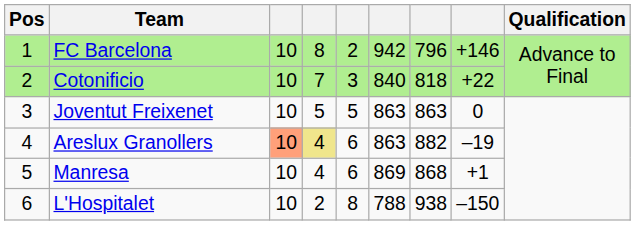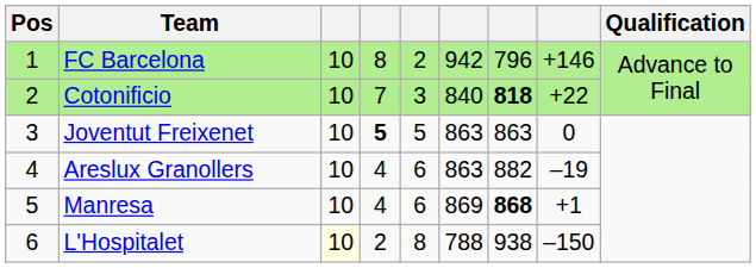Cotonificio | column 7: normal -> bold
Joventut Freixenet | column 4: normal -> bold
Areslux Granollers | column 3: lightsalmon background -> no background
Areslux Granollers | column 4: khaki background -> no background
Manresa | column 7: normal -> bold
L'Hospitalet | column 3: no background -> lightyellow background
